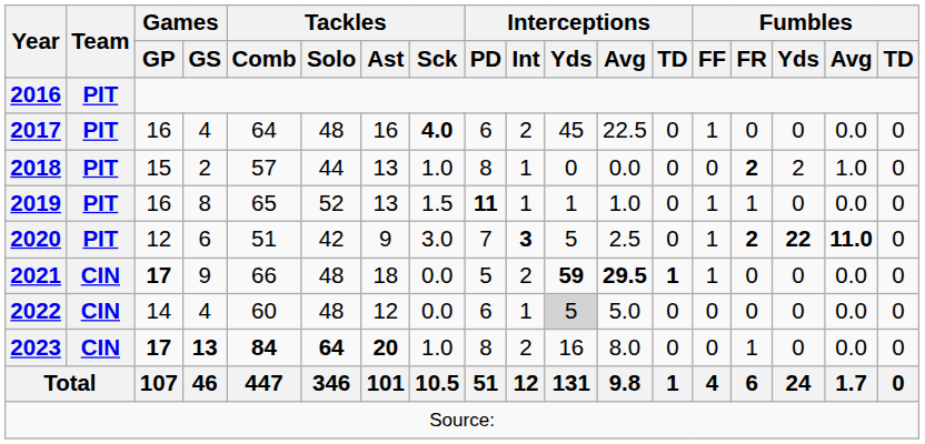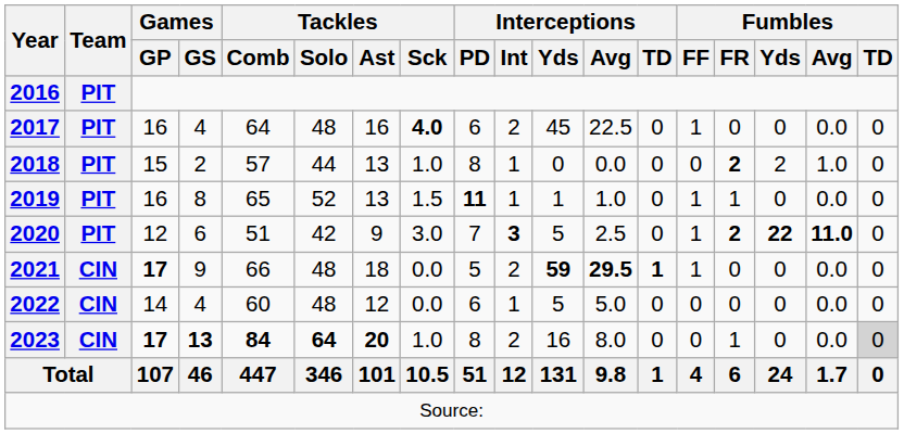2022 | Interceptions / Yds: lightgrey background -> no background
2023 | Fumbles / TD: no background -> lightgrey background
